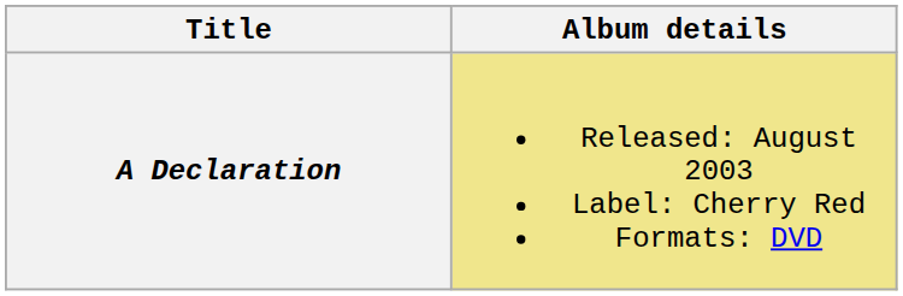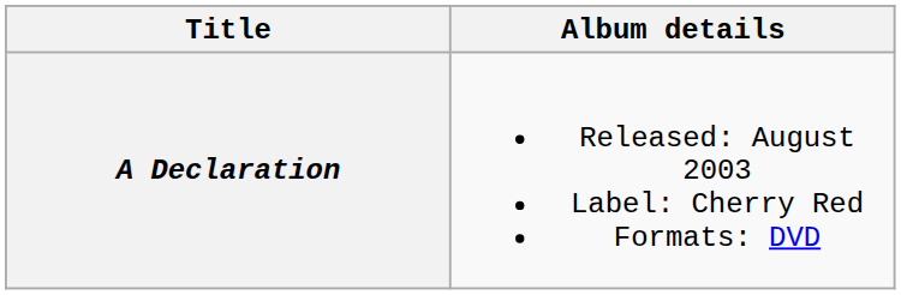A Declaration | Album details: khaki background -> no background
